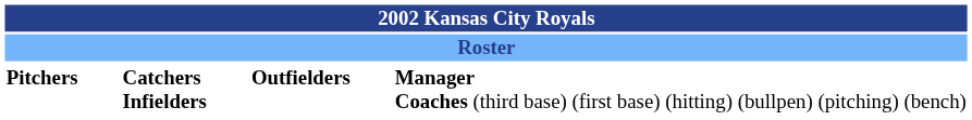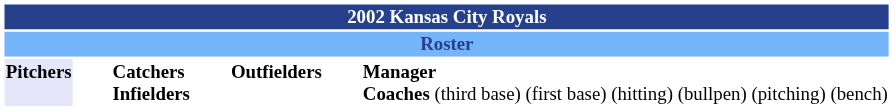Pitchers | column 1: no background -> lavender background
